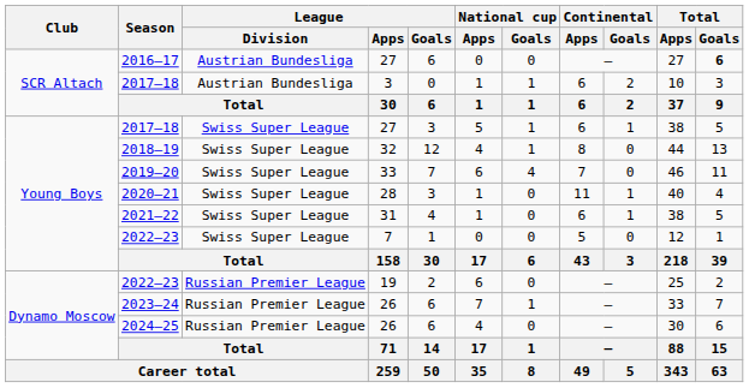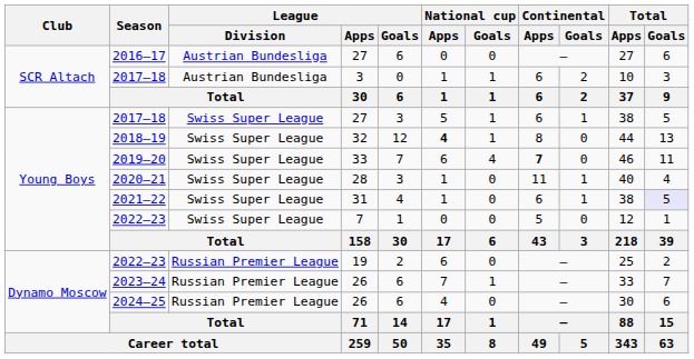2016–17 | Total / Goals: bold -> normal
2018–19 | National cup / Apps: normal -> bold
2019–20 | Continental / Apps: normal -> bold
2021–22 | Total / Goals: no background -> lavender background
